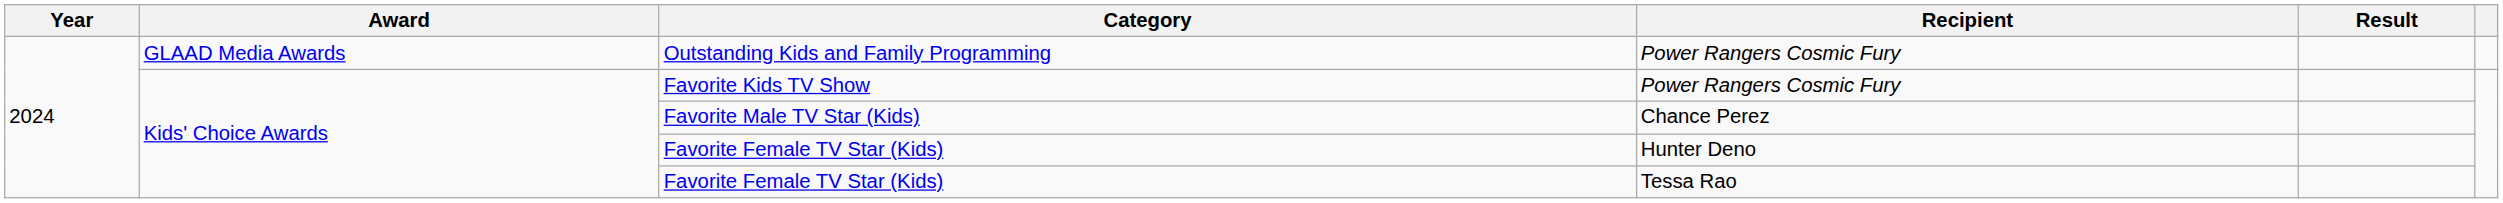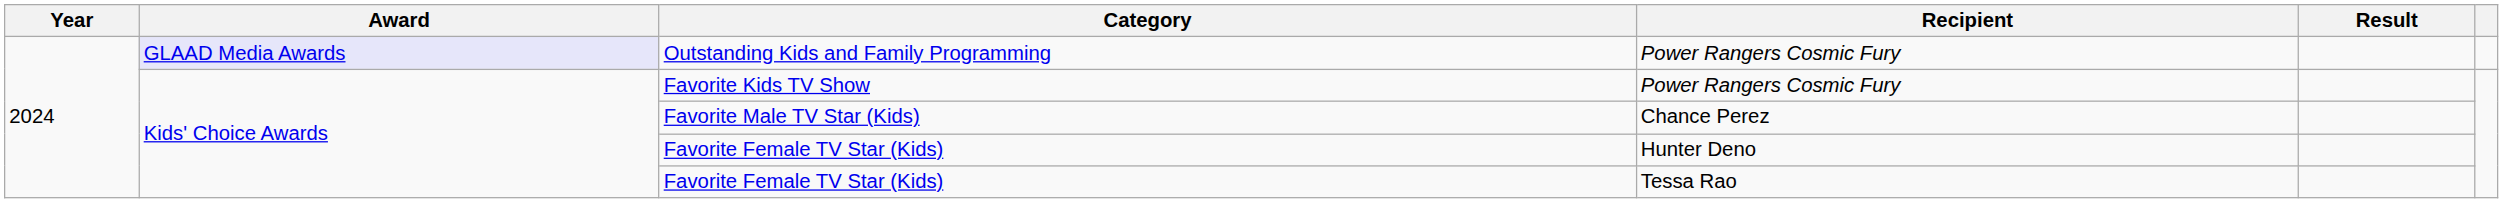Outstanding Kids and Family Programming | Award: no background -> lavender background
